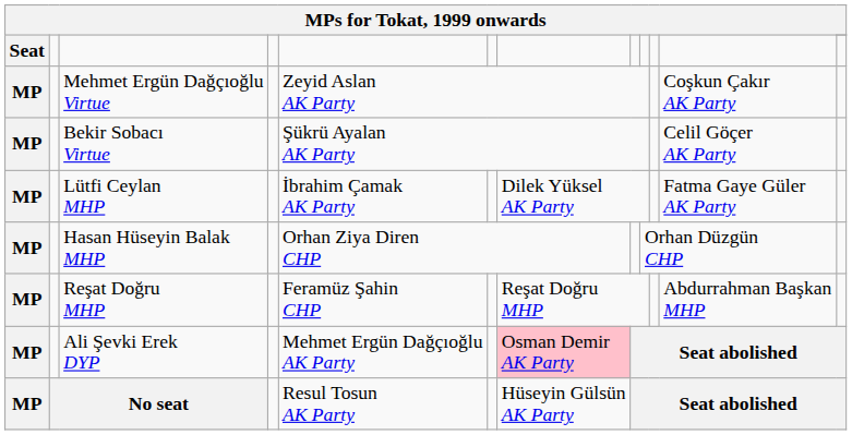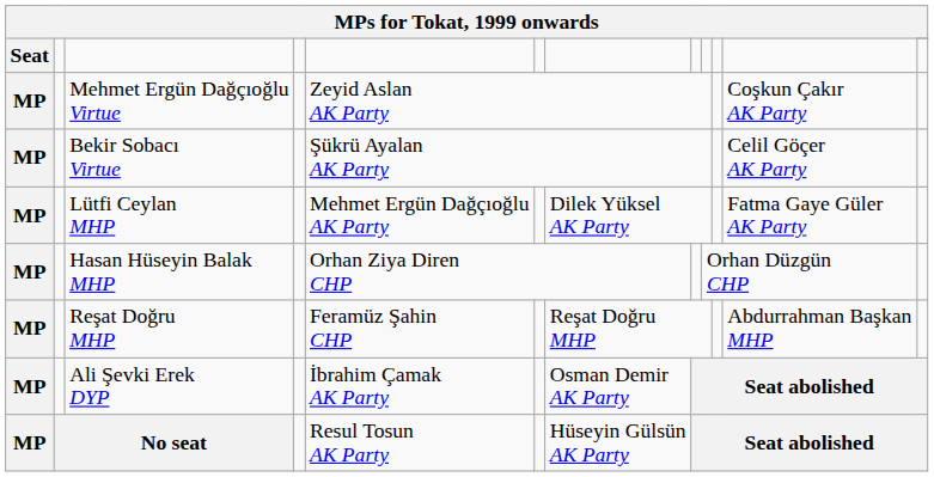Lütfi Ceylan MHP | column 5: İbrahim Çamak AK Party -> Mehmet Ergün Dağçıoğlu AK Party
Ali Şevki Erek DYP | column 5: Mehmet Ergün Dağçıoğlu AK Party -> İbrahim Çamak AK Party
Ali Şevki Erek DYP | column 7: pink background -> no background
